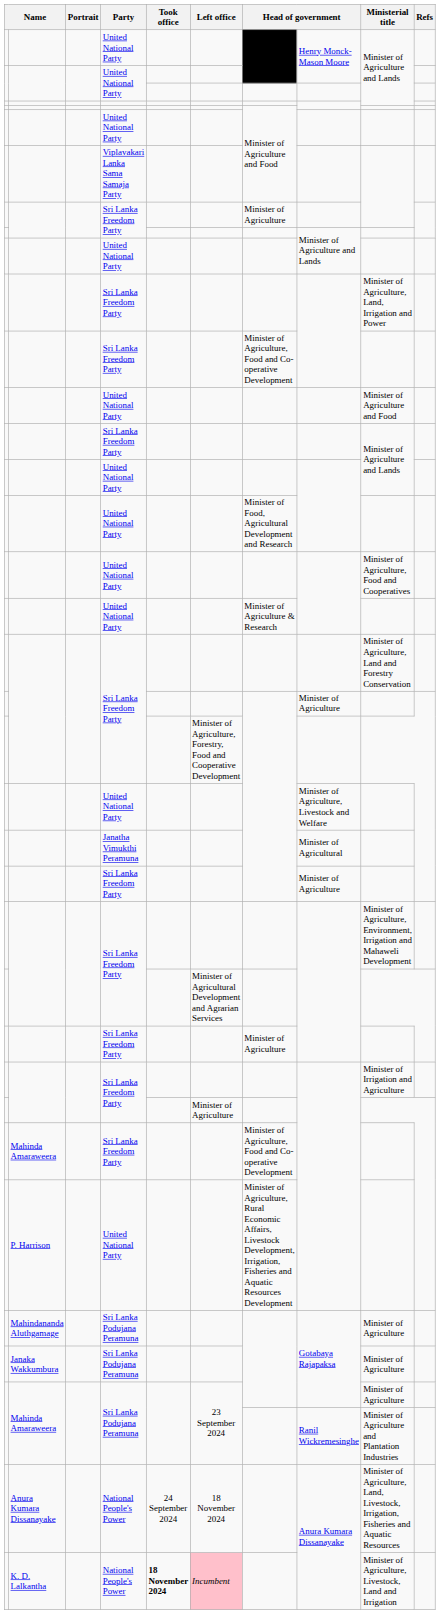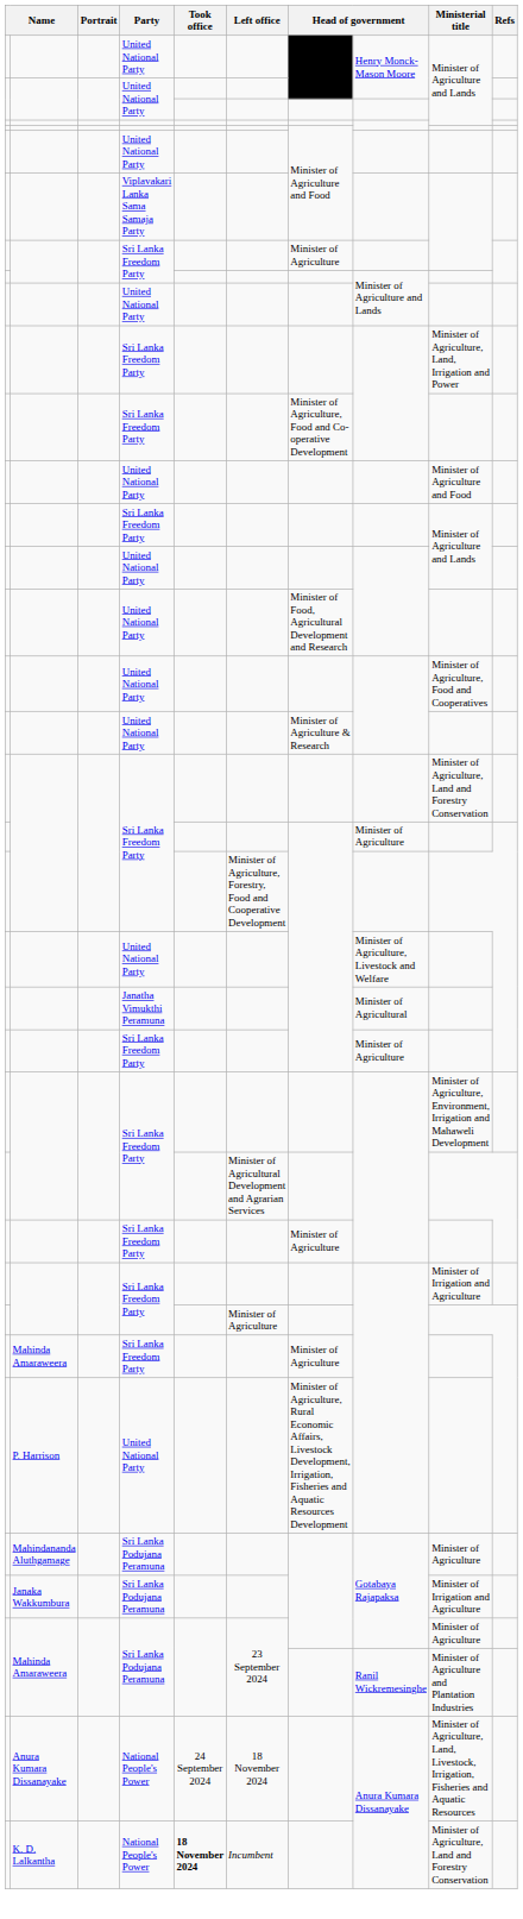Mahinda Amaraweera / Sri Lanka Freedom Party | column 7: Minister of Agriculture, Food and Co-operative Development -> Minister of Agriculture
Janaka Wakkumbura | Ministerial title: Minister of Agriculture -> Minister of Irrigation and Agriculture
K. D. Lalkantha | Left office: pink background -> no background
K. D. Lalkantha | Ministerial title: Minister of Agriculture, Livestock, Land and Irrigation -> Minister of Agriculture, Land and Forestry Conservation
